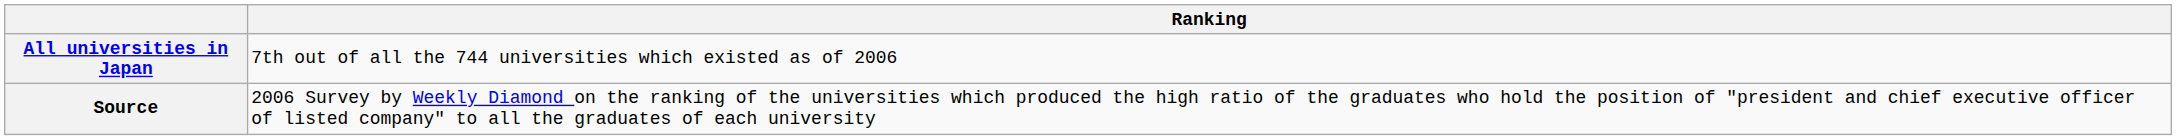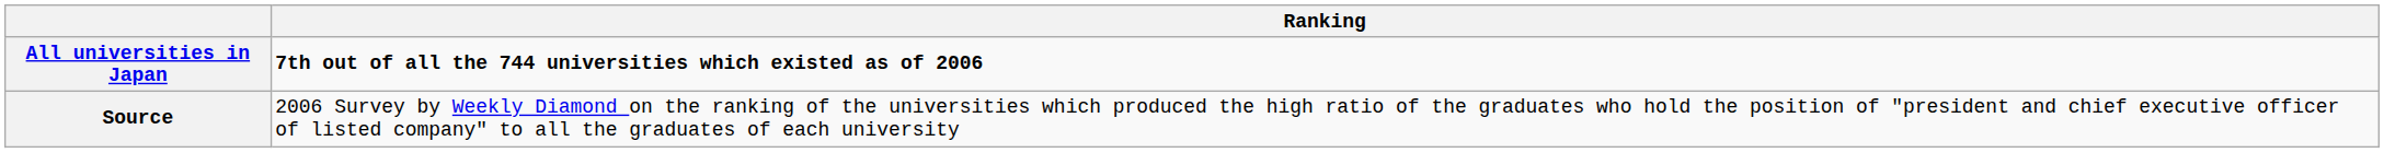row 2 | Ranking: normal -> bold
